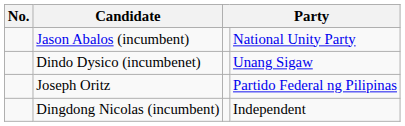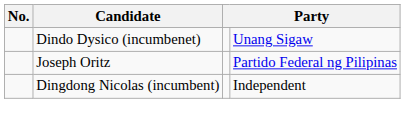- row: Jason Abalos (incumbent) | National Unity Party
